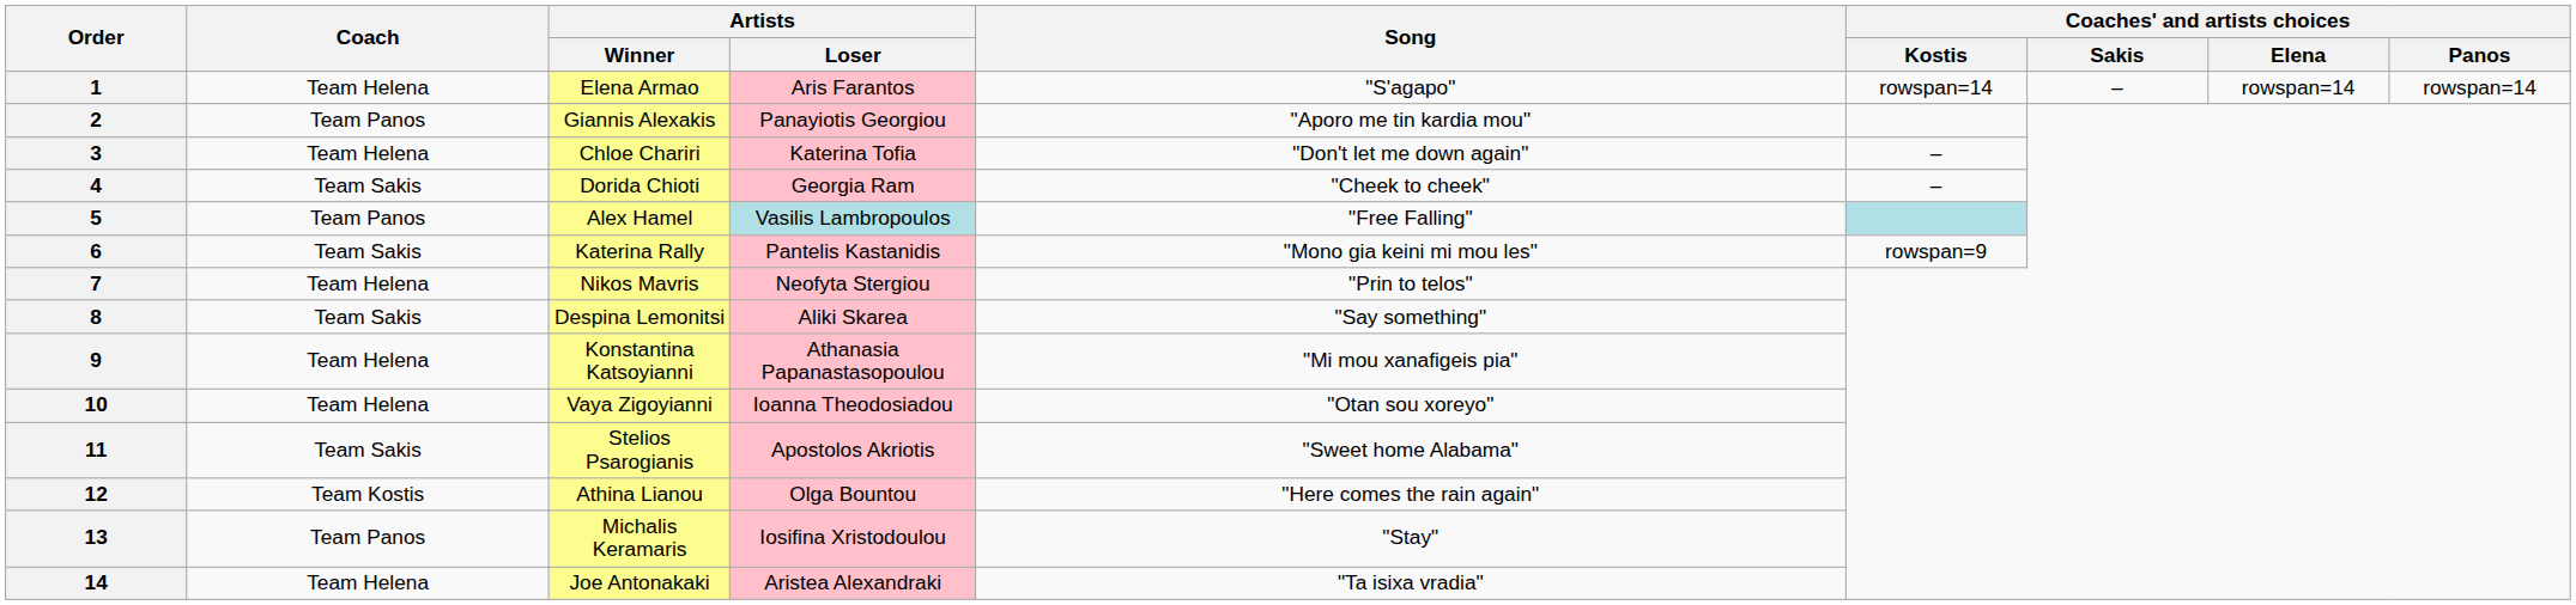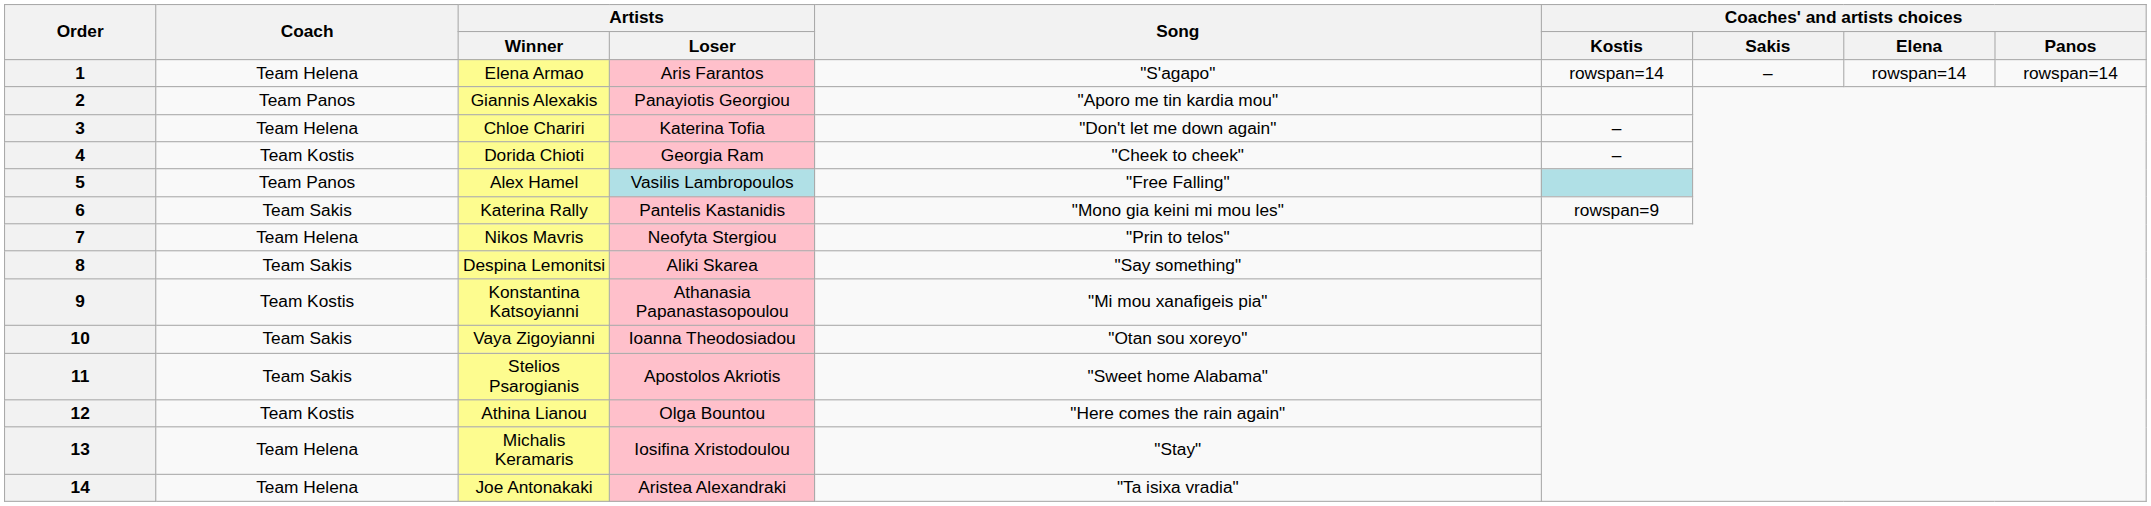4 | Coach: Team Sakis -> Team Kostis
9 | Coach: Team Helena -> Team Kostis
10 | Coach: Team Helena -> Team Sakis
13 | Coach: Team Panos -> Team Helena
